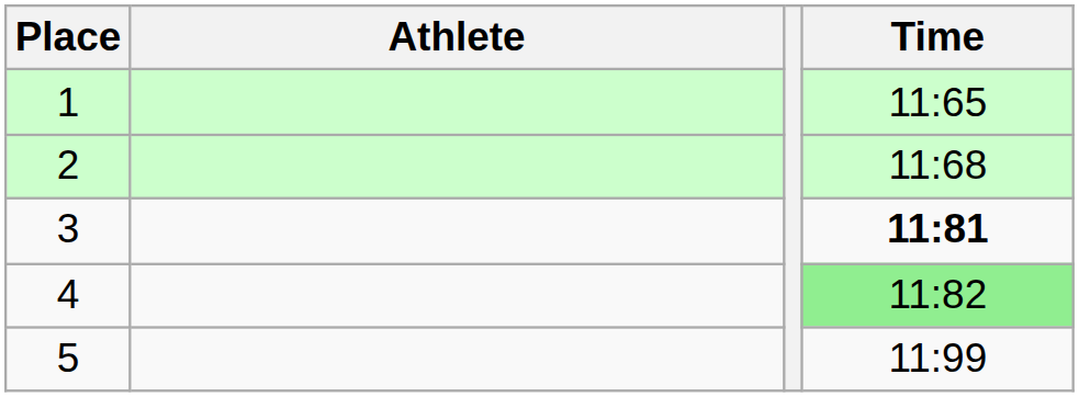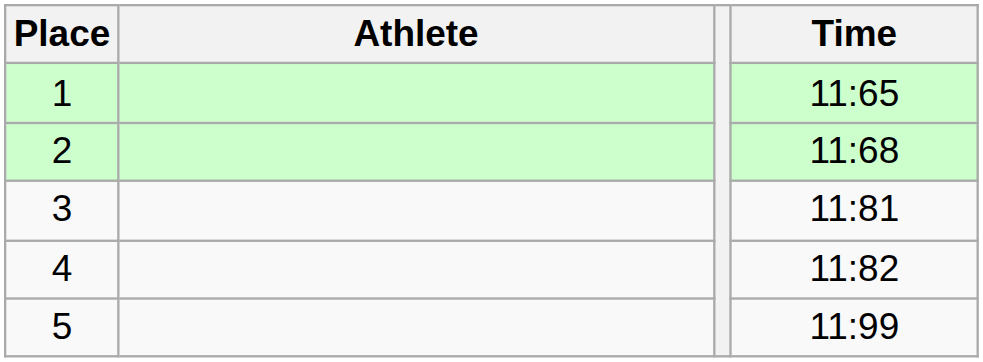3 | Time: bold -> normal
4 | Time: lightgreen background -> no background
